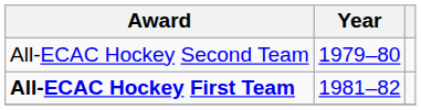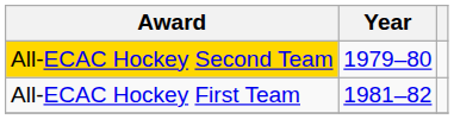row 2 | Award: no background -> gold background
row 3 | Award: bold -> normal
